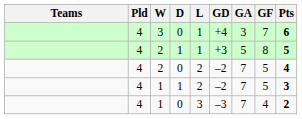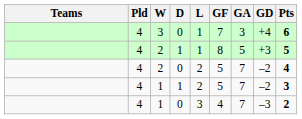columns swapped: GF <-> GD
